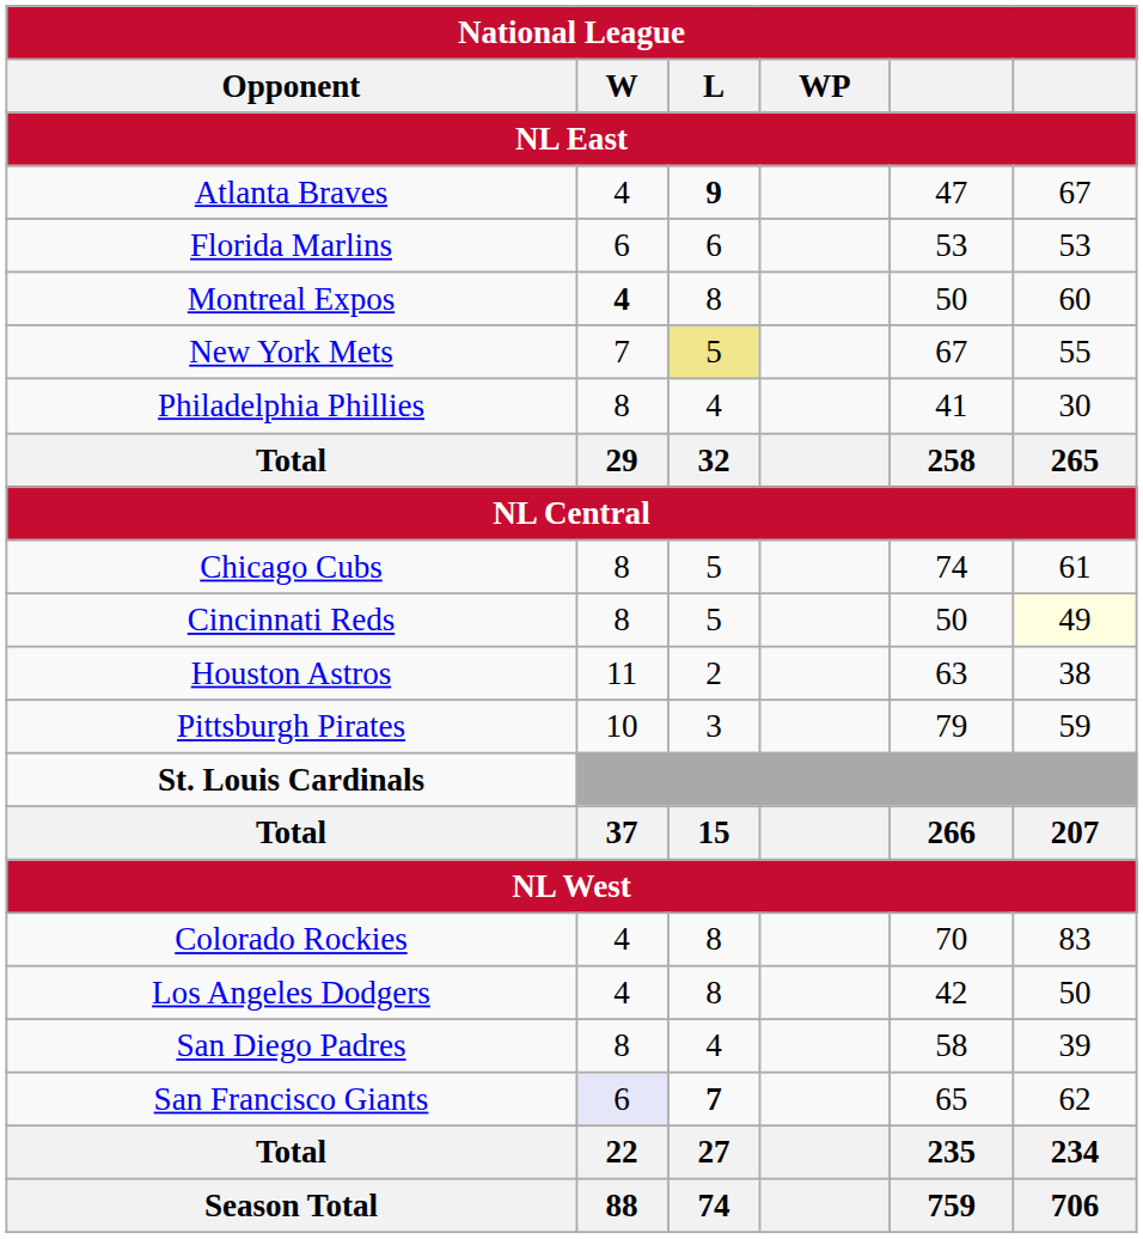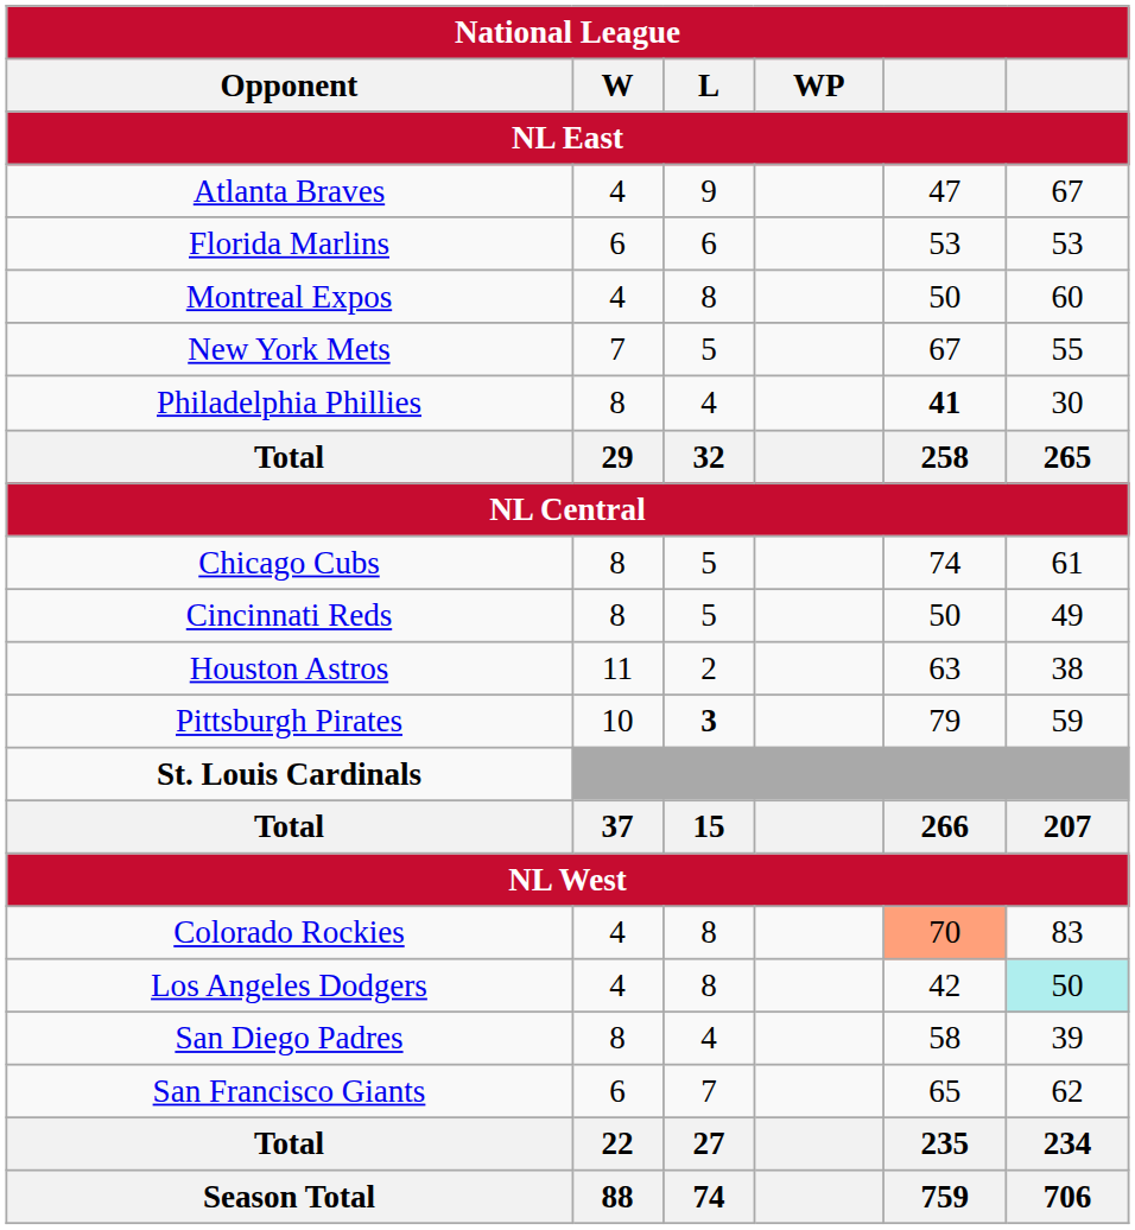Atlanta Braves | L: bold -> normal
Montreal Expos | W: bold -> normal
New York Mets | L: khaki background -> no background
Philadelphia Phillies | column 5: normal -> bold
Cincinnati Reds | column 6: lightyellow background -> no background
Pittsburgh Pirates | L: normal -> bold
Colorado Rockies | column 5: no background -> lightsalmon background
Los Angeles Dodgers | column 6: no background -> paleturquoise background
San Francisco Giants | W: lavender background -> no background
San Francisco Giants | L: bold -> normal
